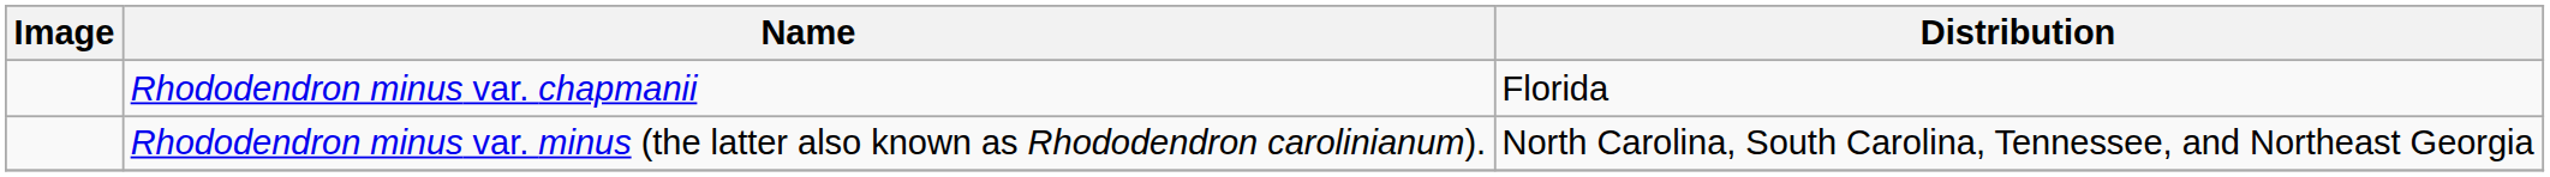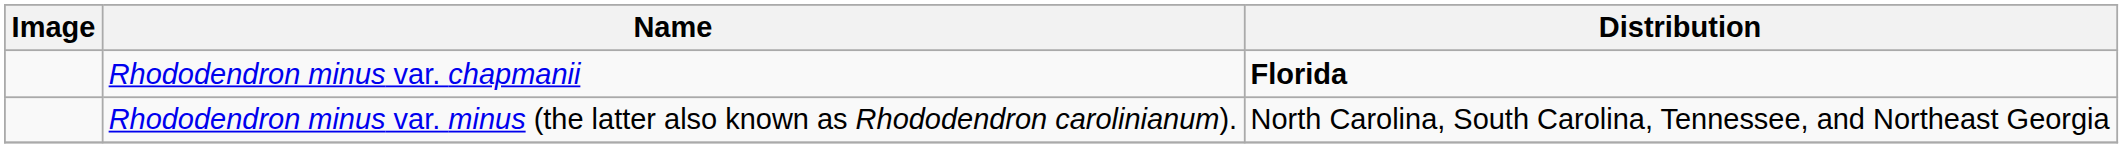Rhododendron minus var. chapmanii | Distribution: normal -> bold
